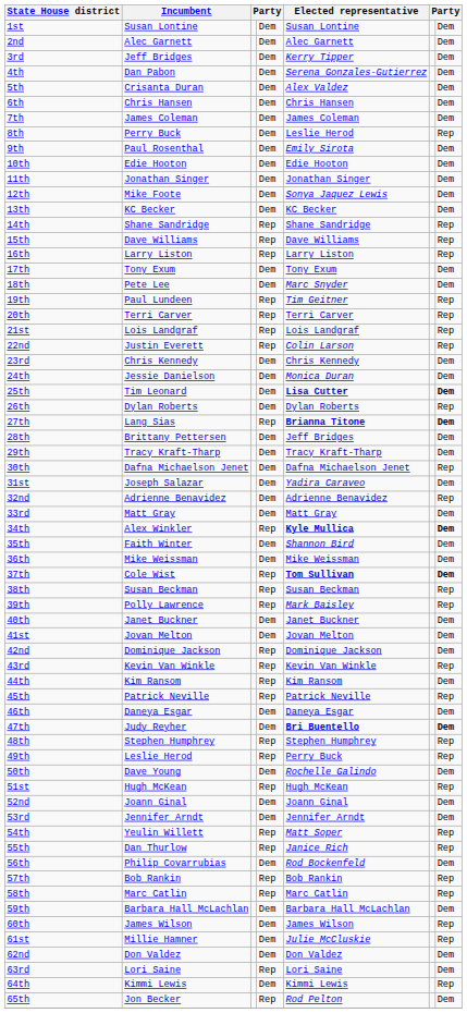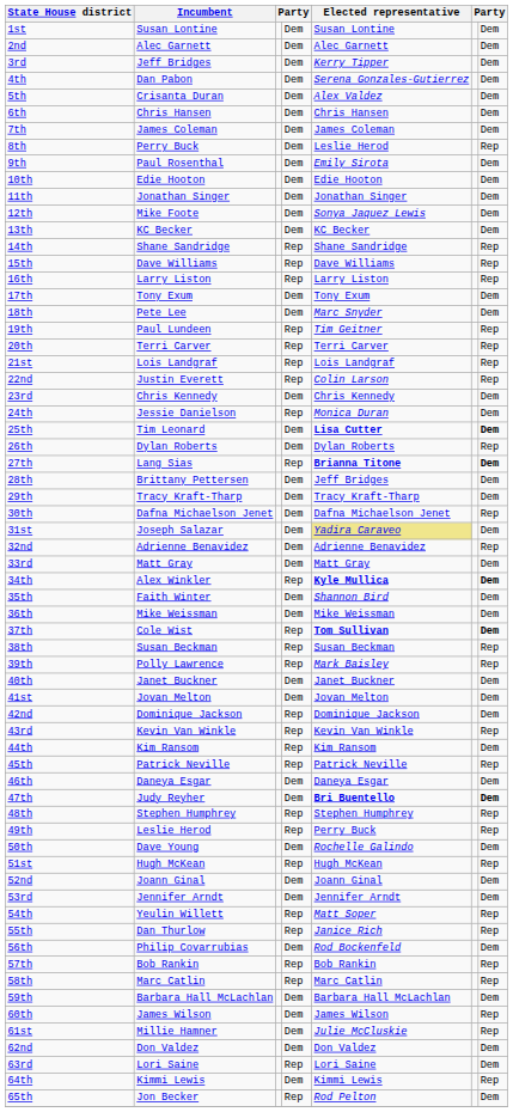24th | column 4: Dem -> Rep
31st | Elected representative: no background -> khaki background
